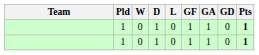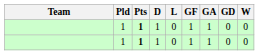columns swapped: W <-> Pts
